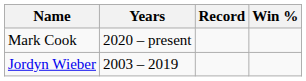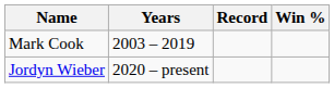Mark Cook | Years: 2020 – present -> 2003 – 2019
Jordyn Wieber | Years: 2003 – 2019 -> 2020 – present
